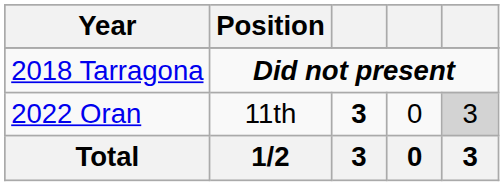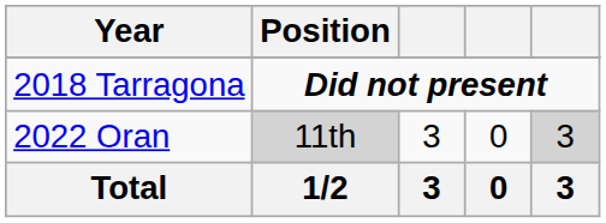2022 Oran | Position: no background -> lightgrey background
2022 Oran | column 3: bold -> normal
